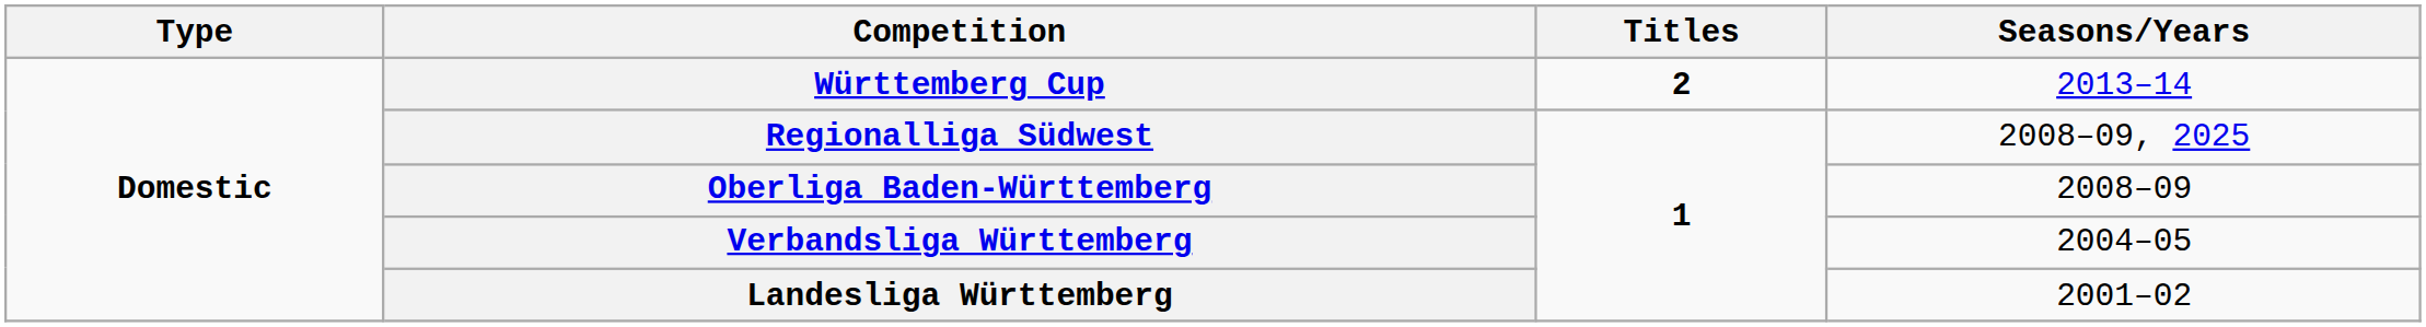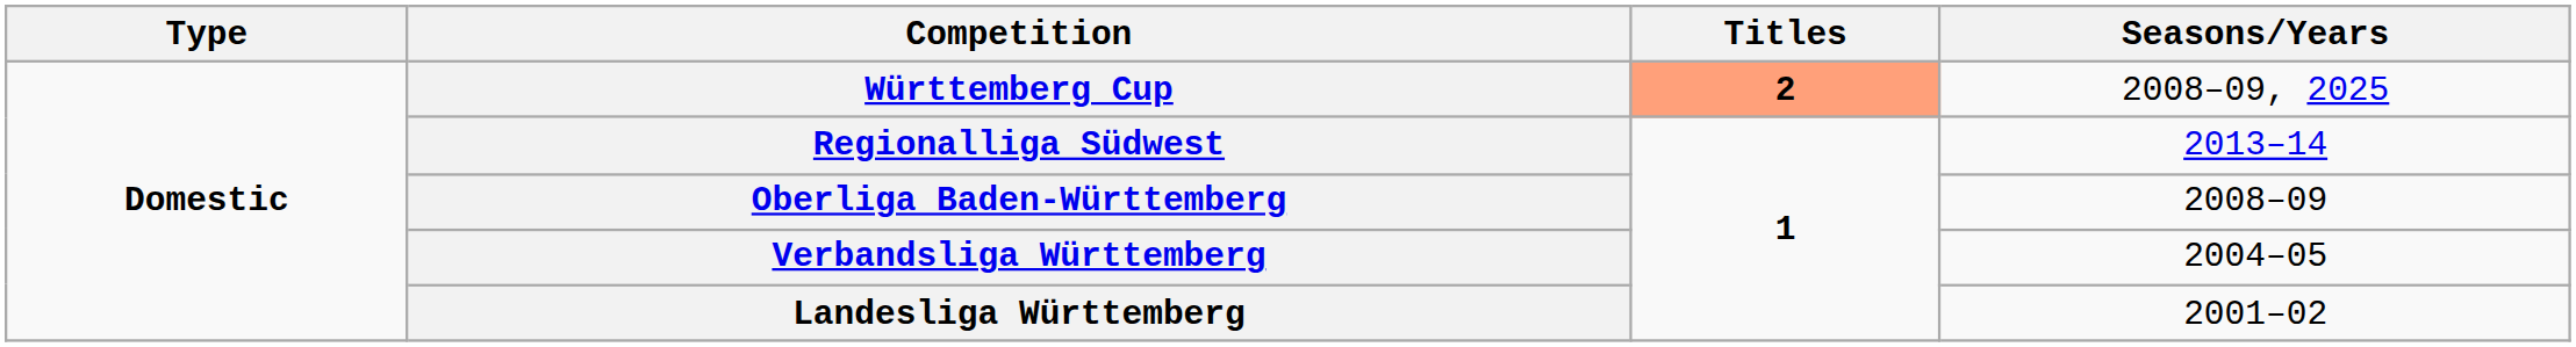Württemberg Cup | Titles: no background -> lightsalmon background
Württemberg Cup | Seasons/Years: 2013–14 -> 2008–09, 2025
Regionalliga Südwest | Seasons/Years: 2008–09, 2025 -> 2013–14
